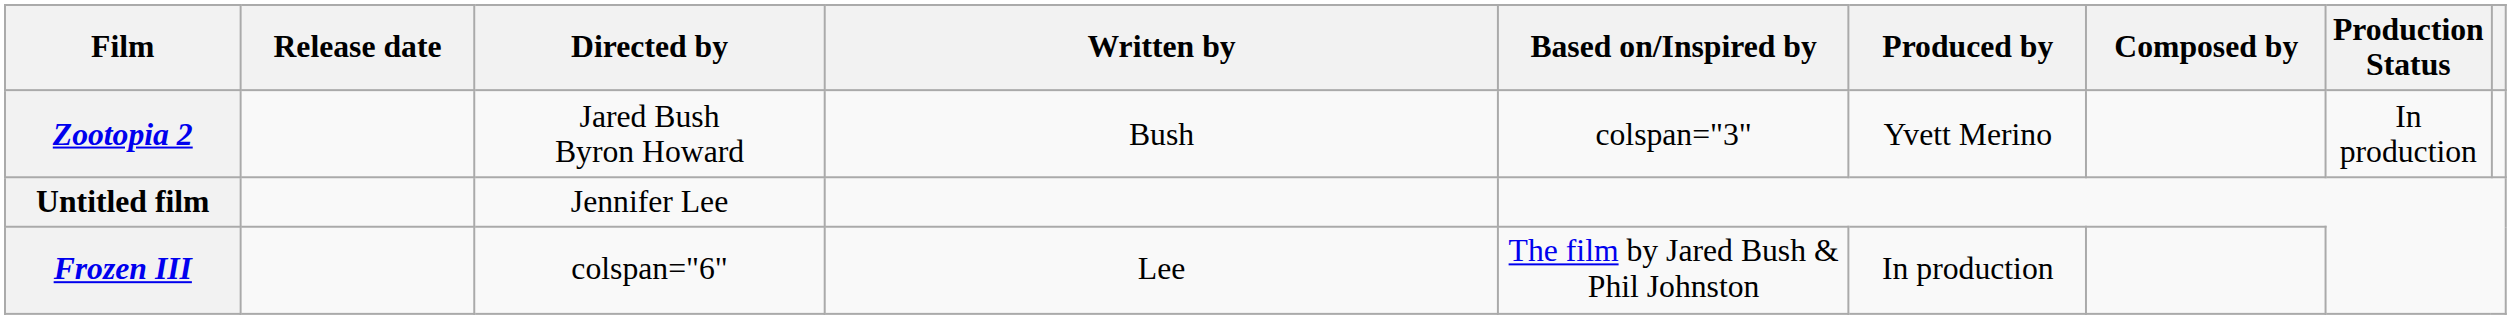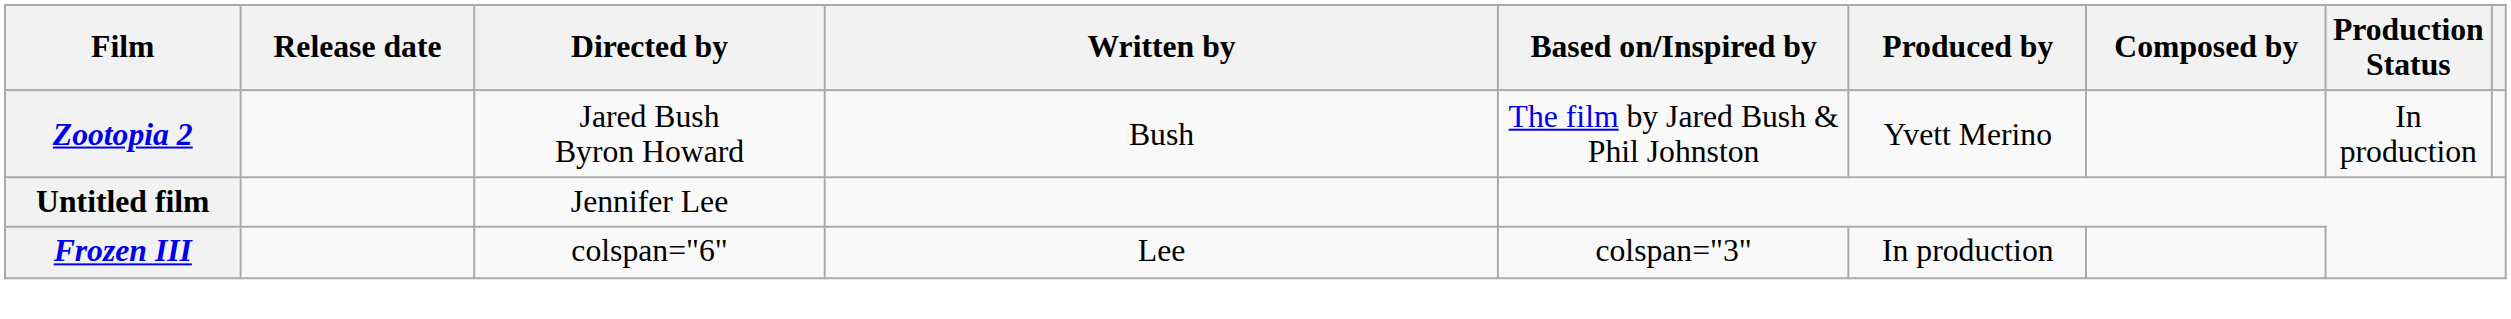Zootopia 2 | Based on/Inspired by: colspan="3" -> The film by Jared Bush & Phil Johnston
Frozen III | Based on/Inspired by: The film by Jared Bush & Phil Johnston -> colspan="3"
